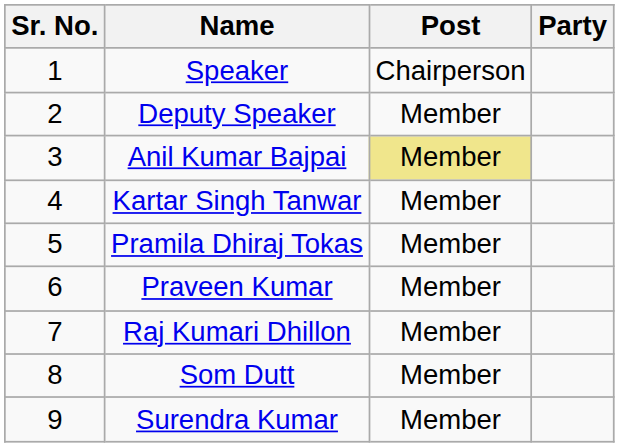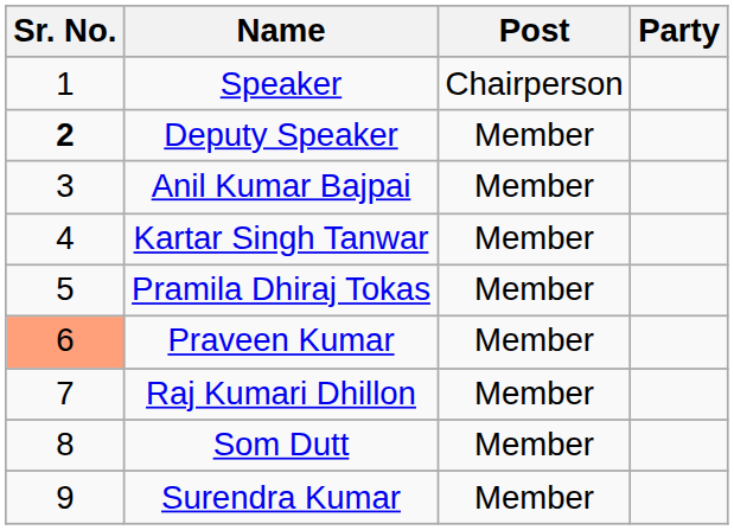Deputy Speaker | Sr. No.: normal -> bold
Anil Kumar Bajpai | Post: khaki background -> no background
Praveen Kumar | Sr. No.: no background -> lightsalmon background
